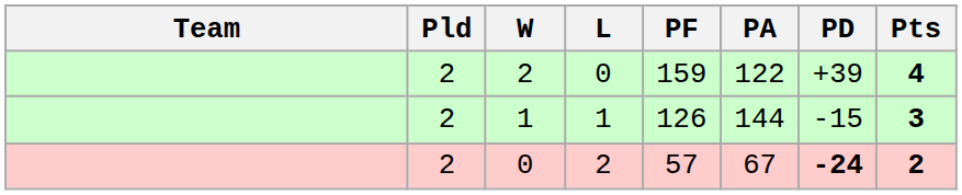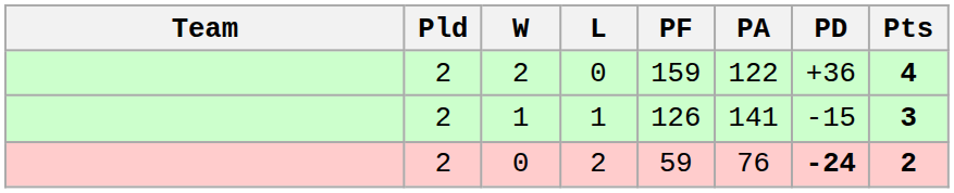row 2 | PD: +39 -> +36
row 3 | PA: 144 -> 141
row 4 | PF: 57 -> 59
row 4 | PA: 67 -> 76
